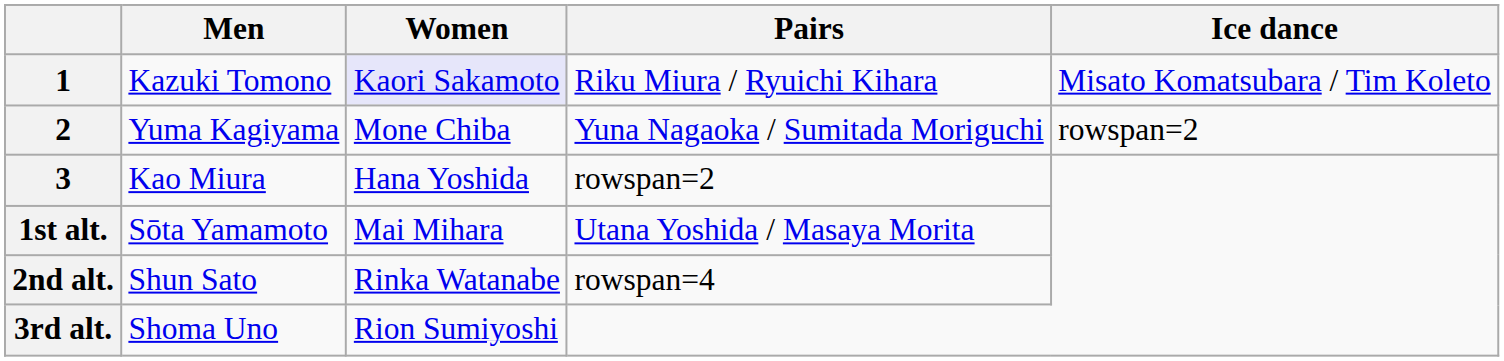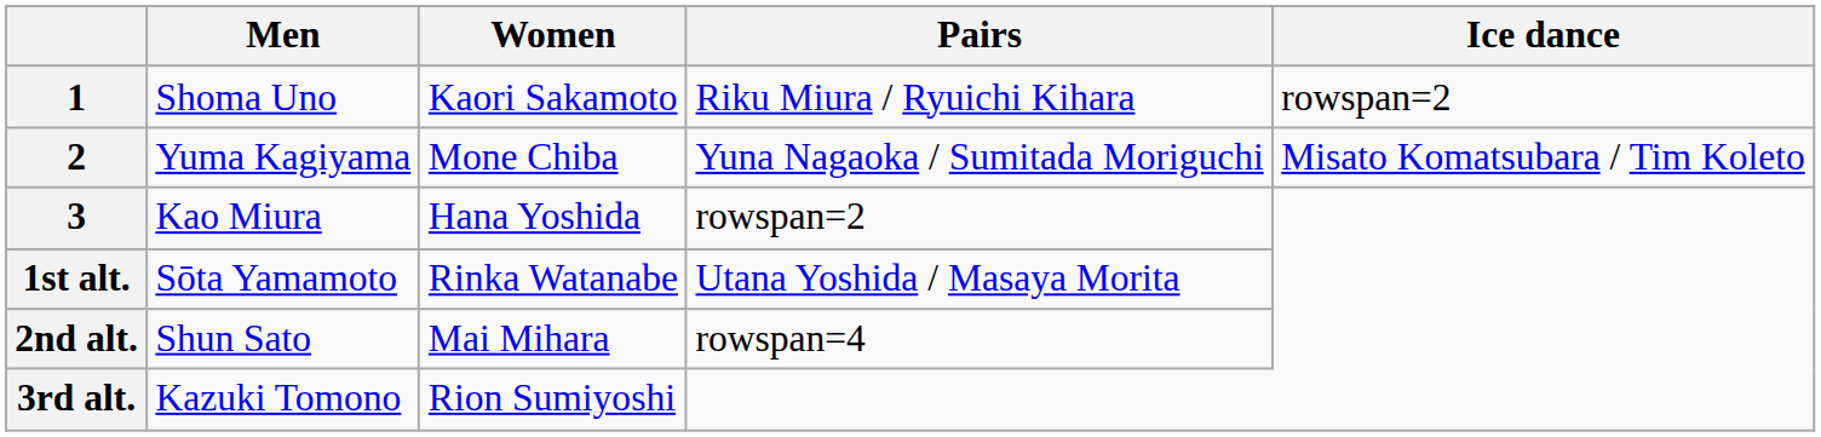1 | Men: Kazuki Tomono -> Shoma Uno
1 | Women: lavender background -> no background
1 | Ice dance: Misato Komatsubara / Tim Koleto -> rowspan=2
2 | Ice dance: rowspan=2 -> Misato Komatsubara / Tim Koleto
1st alt. | Women: Mai Mihara -> Rinka Watanabe
2nd alt. | Women: Rinka Watanabe -> Mai Mihara
3rd alt. | Men: Shoma Uno -> Kazuki Tomono
